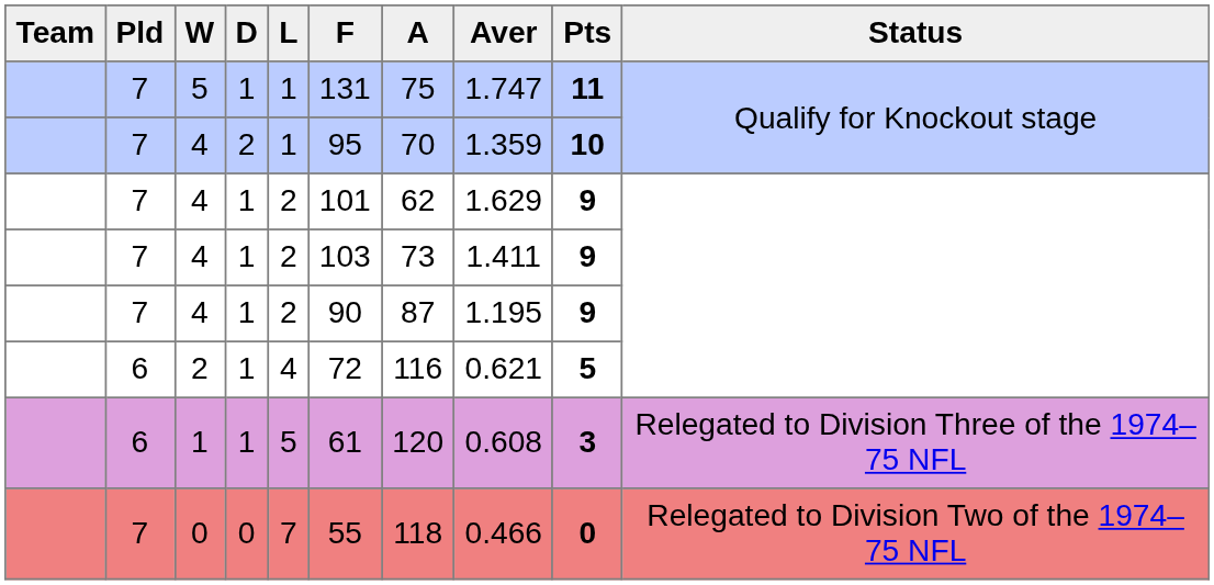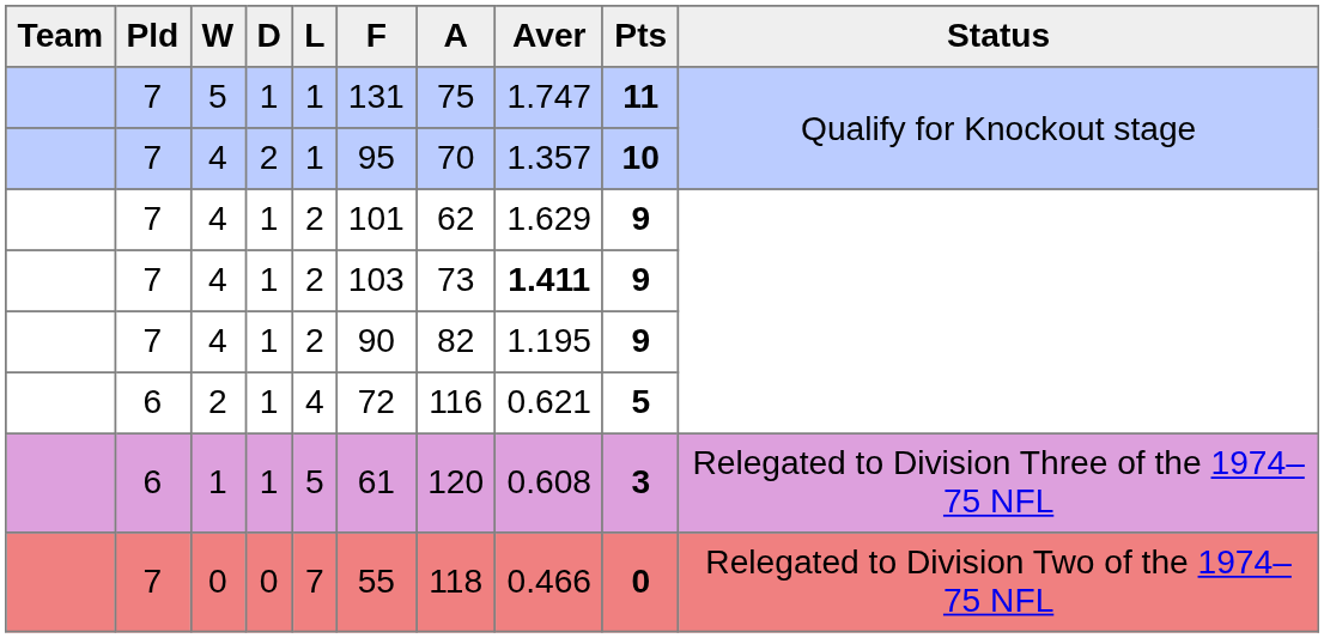row 3 | Aver: 1.359 -> 1.357
row 5 | Aver: normal -> bold
row 6 | A: 87 -> 82
